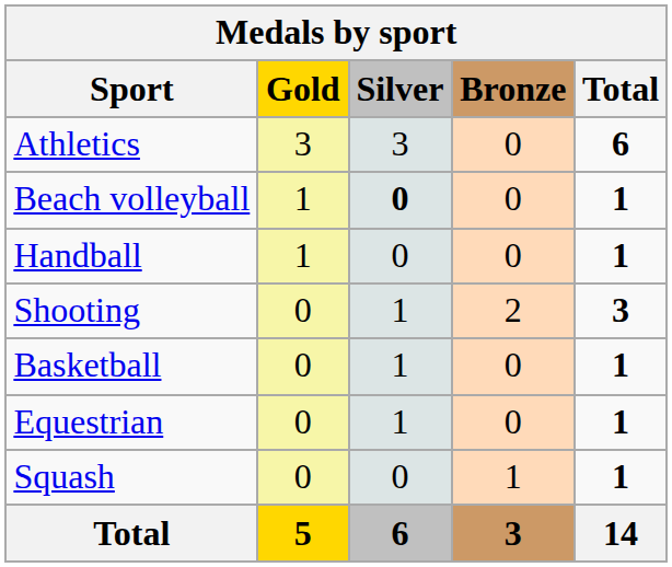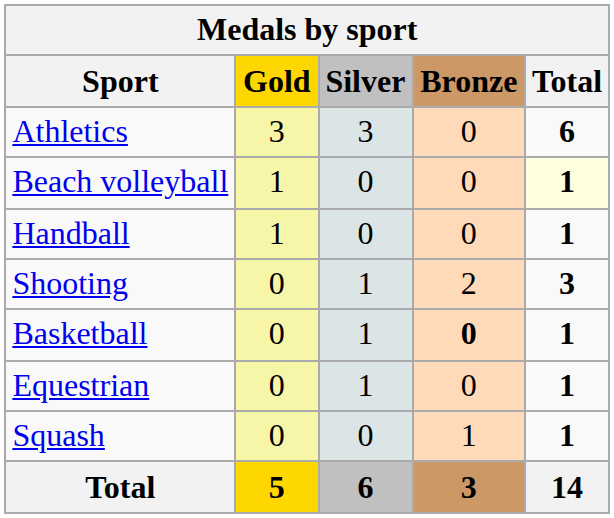Beach volleyball | Silver: bold -> normal
Beach volleyball | Total: no background -> lightyellow background
Basketball | Bronze: normal -> bold
